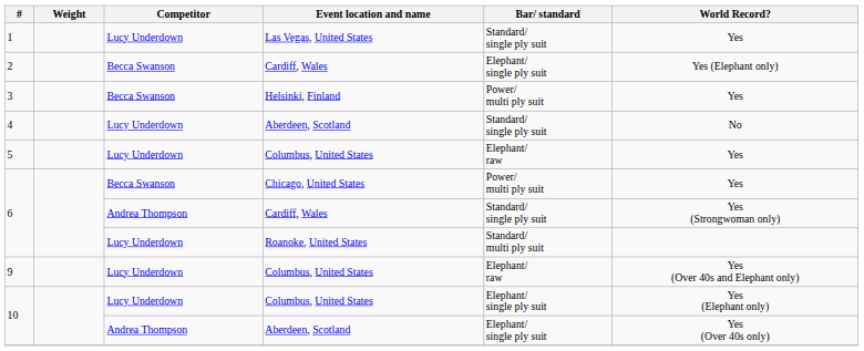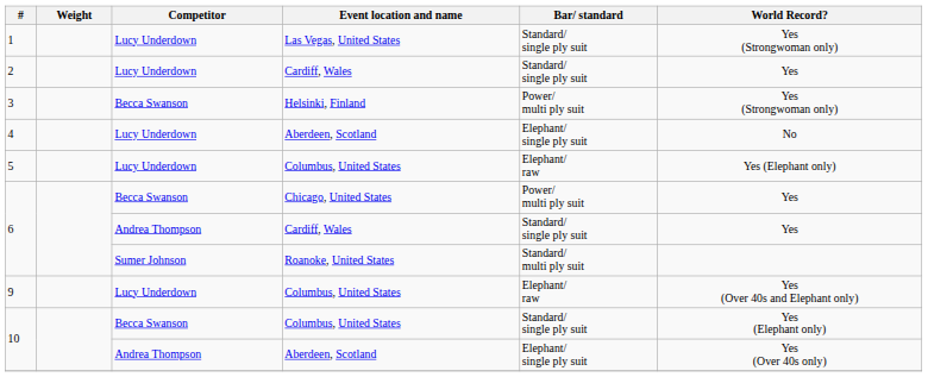1 | World Record?: Yes -> Yes (Strongwoman only)
2 | Competitor: Becca Swanson -> Lucy Underdown
2 | Bar/ standard: Elephant/ single ply suit -> Standard/ single ply suit
2 | World Record?: Yes (Elephant only) -> Yes
3 | World Record?: Yes -> Yes (Strongwoman only)
4 | Bar/ standard: Standard/ single ply suit -> Elephant/ single ply suit
5 | World Record?: Yes -> Yes (Elephant only)
6 / Cardiff, Wales | World Record?: Yes (Strongwoman only) -> Yes
6 / Roanoke, United States | Competitor: Lucy Underdown -> Sumer Johnson
10 / Columbus, United States | Competitor: Lucy Underdown -> Becca Swanson
10 / Columbus, United States | Bar/ standard: Elephant/ single ply suit -> Standard/ single ply suit
